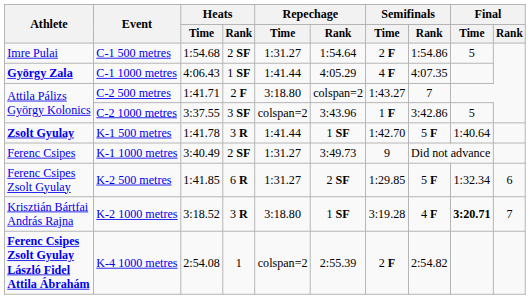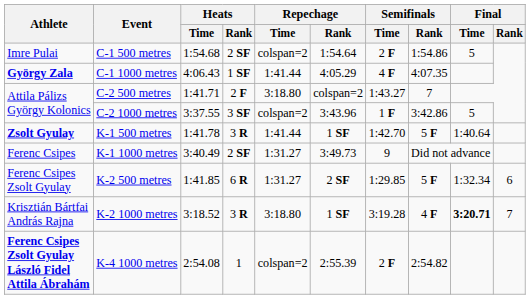C-1 500 metres | Repechage / Time: 1:31.27 -> colspan=2
